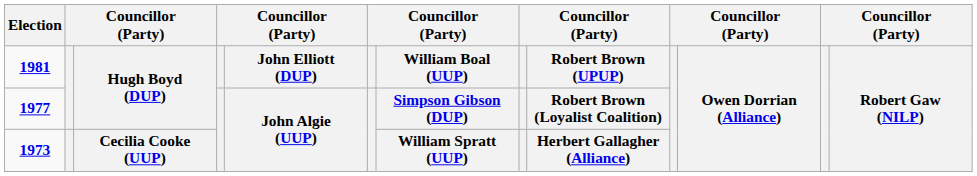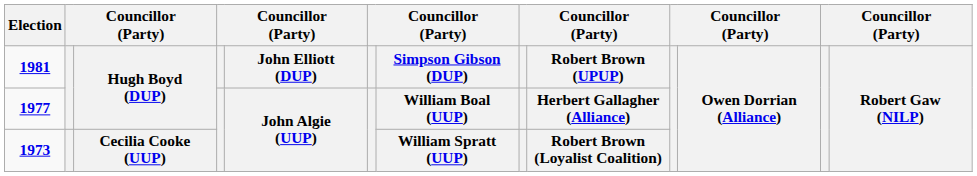1981 | column 7: William Boal (UUP) -> Simpson Gibson (DUP)
1977 | column 7: Simpson Gibson (DUP) -> William Boal (UUP)
1977 | column 9: Robert Brown (Loyalist Coalition) -> Herbert Gallagher (Alliance)
1973 | column 9: Herbert Gallagher (Alliance) -> Robert Brown (Loyalist Coalition)
